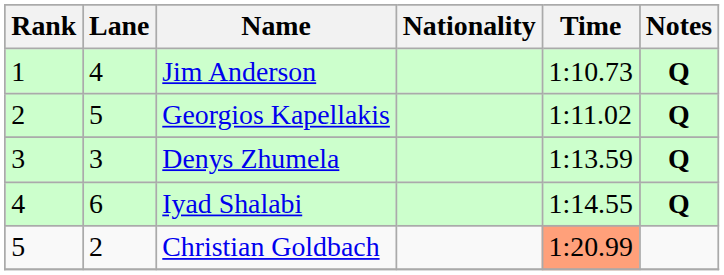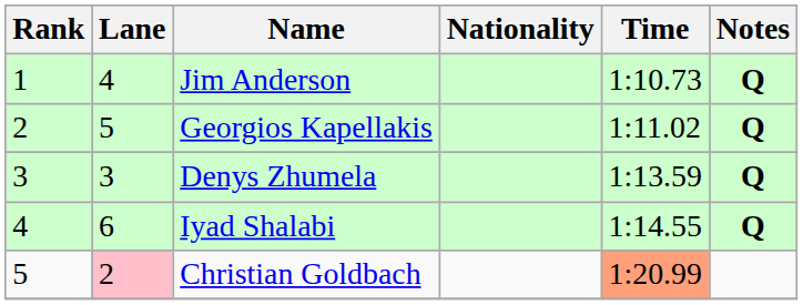Christian Goldbach | Lane: no background -> pink background
